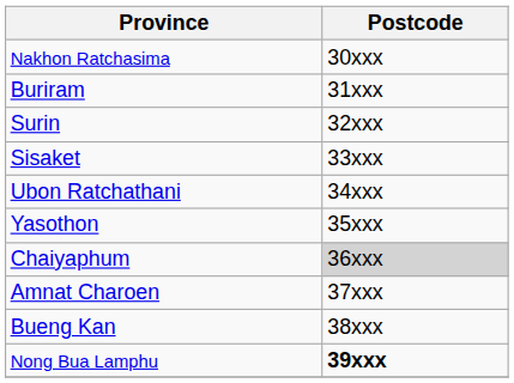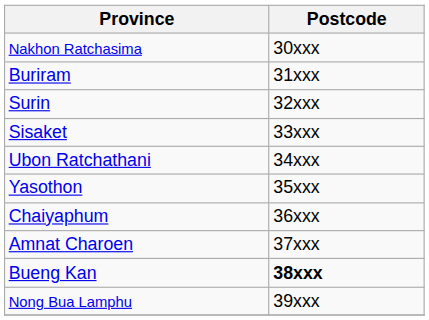Chaiyaphum | Postcode: lightgrey background -> no background
Bueng Kan | Postcode: normal -> bold
Nong Bua Lamphu | Postcode: bold -> normal
